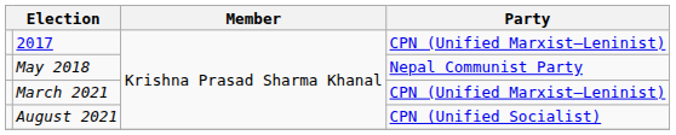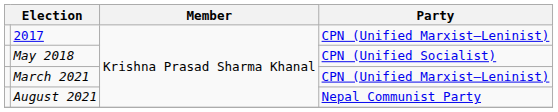May 2018 | Party: Nepal Communist Party -> CPN (Unified Socialist)
August 2021 | Party: CPN (Unified Socialist) -> Nepal Communist Party
